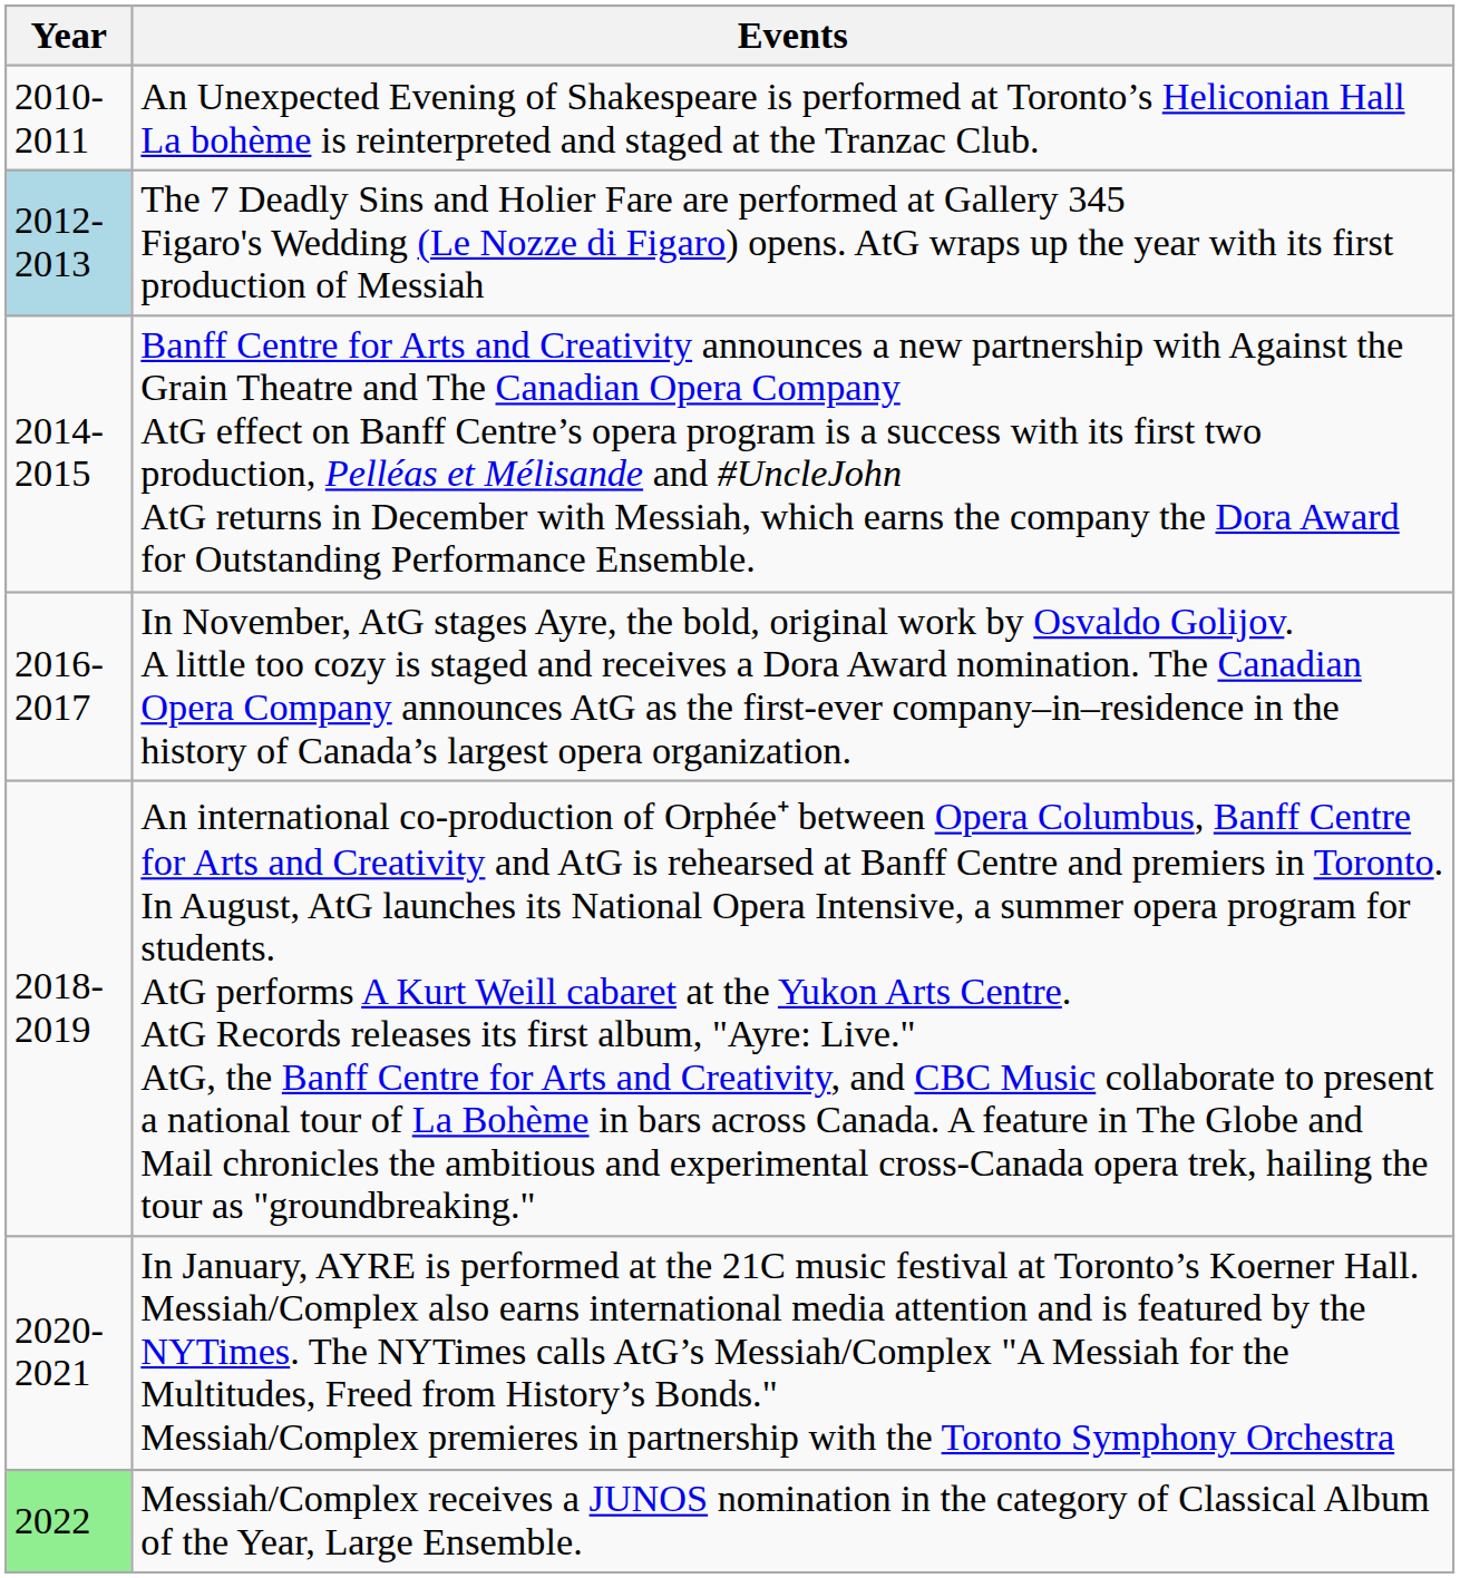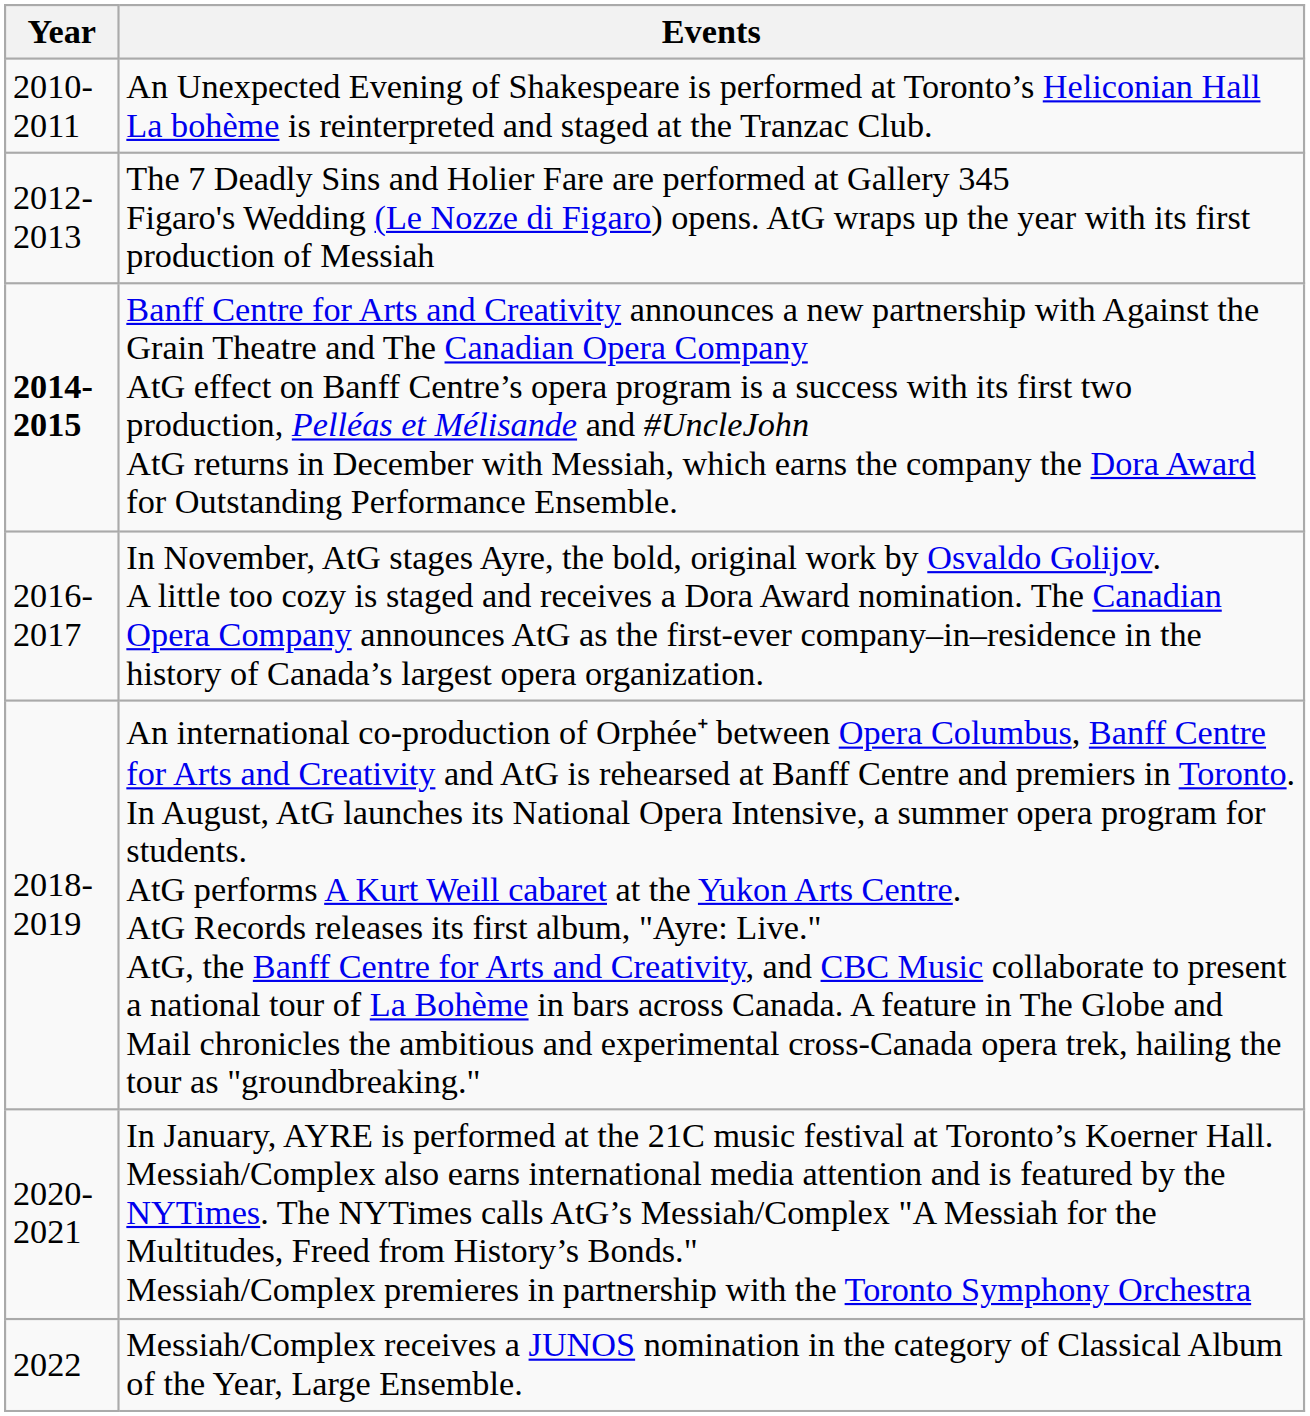row 3 | Year: lightblue background -> no background
row 4 | Year: normal -> bold
row 8 | Year: lightgreen background -> no background
